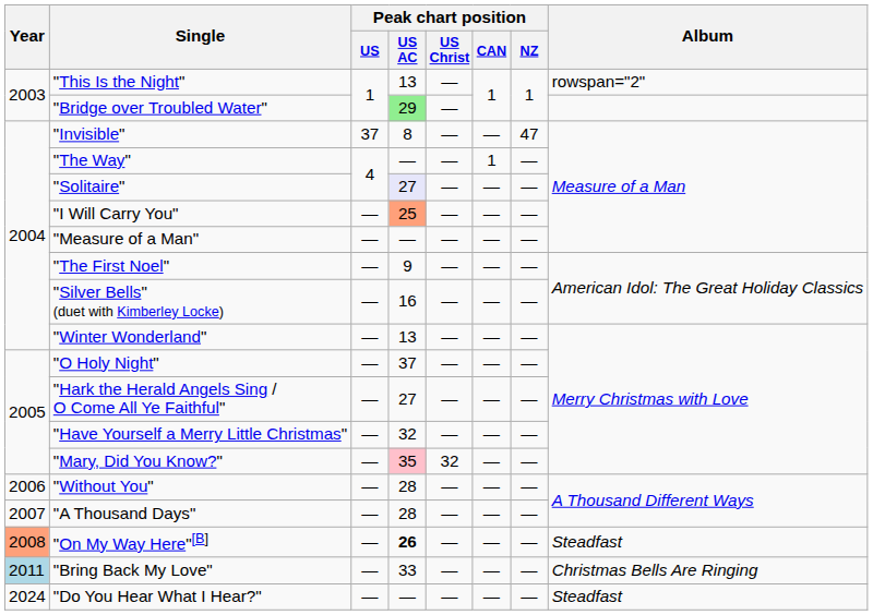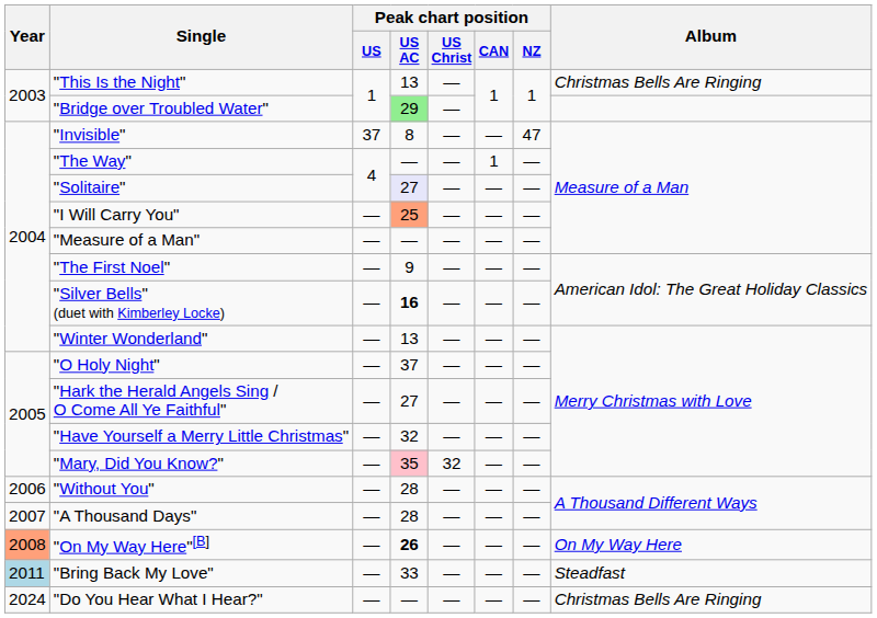"This Is the Night" | Album: rowspan="2" -> Christmas Bells Are Ringing
"Silver Bells" (duet with Kimberley Locke) | Peak chart position / US AC: normal -> bold
"On My Way Here"[B] | Album: Steadfast -> On My Way Here
"Bring Back My Love" | Album: Christmas Bells Are Ringing -> Steadfast
"Do You Hear What I Hear?" | Album: Steadfast -> Christmas Bells Are Ringing
